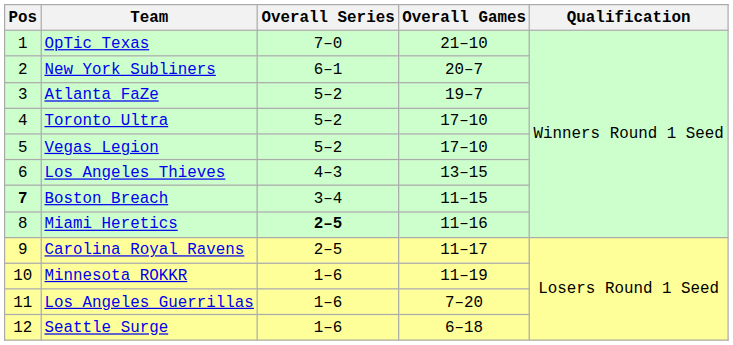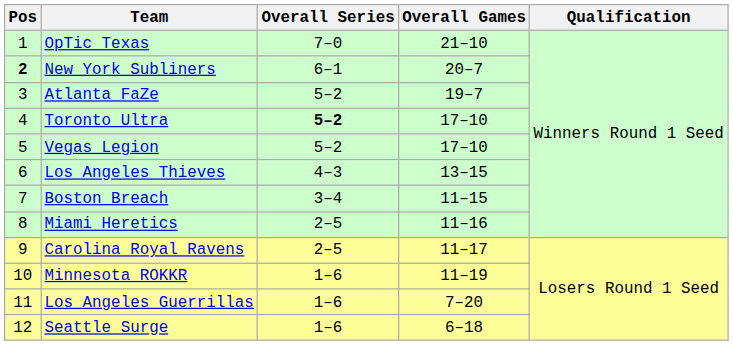New York Subliners | Pos: normal -> bold
Toronto Ultra | Overall Series: normal -> bold
Boston Breach | Pos: bold -> normal
Miami Heretics | Overall Series: bold -> normal
